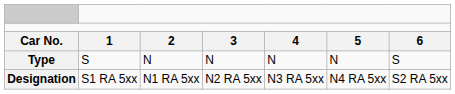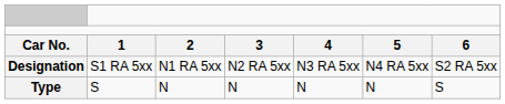rows swapped: Type <-> Designation
